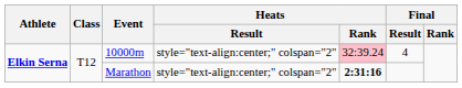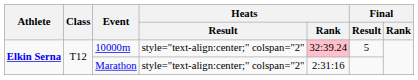10000m | Final / Result: 4 -> 5
Marathon | Heats / Rank: bold -> normal
